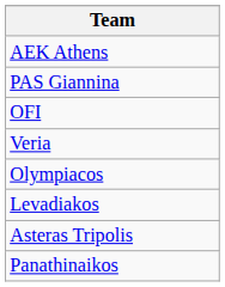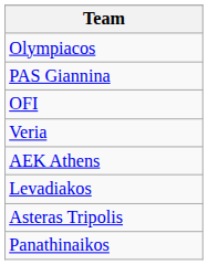row 2 | column 1: AEK Athens -> Olympiacos
row 6 | column 1: Olympiacos -> AEK Athens
